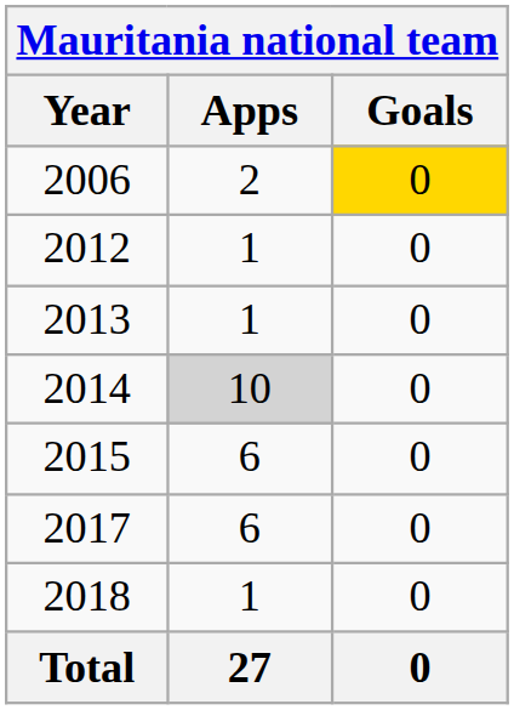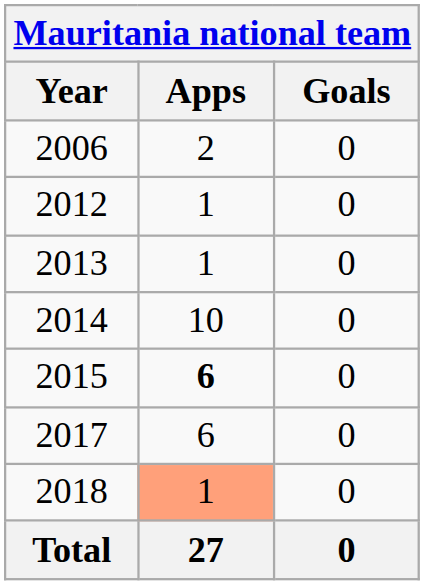2006 | Goals: gold background -> no background
2014 | Apps: lightgrey background -> no background
2015 | Apps: normal -> bold
2018 | Apps: no background -> lightsalmon background
